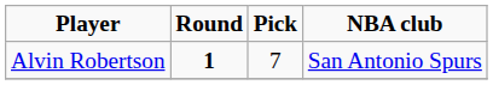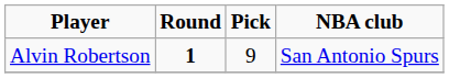Alvin Robertson | Pick: 7 -> 9
